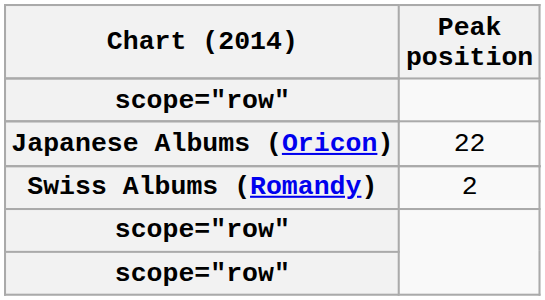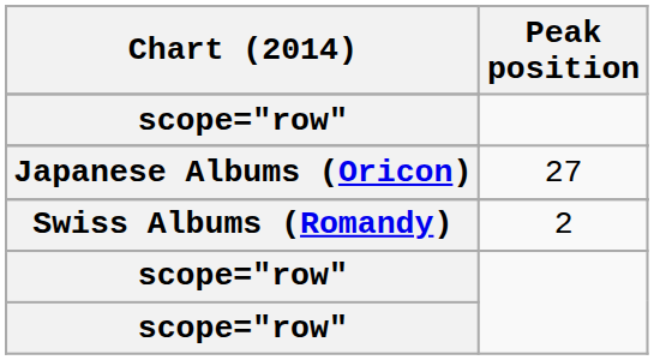Japanese Albums (Oricon) | Peak position: 22 -> 27
